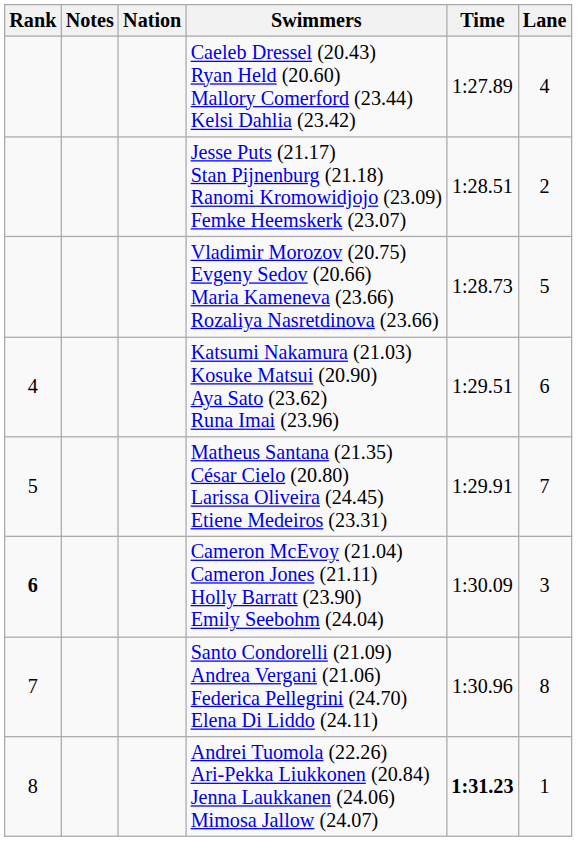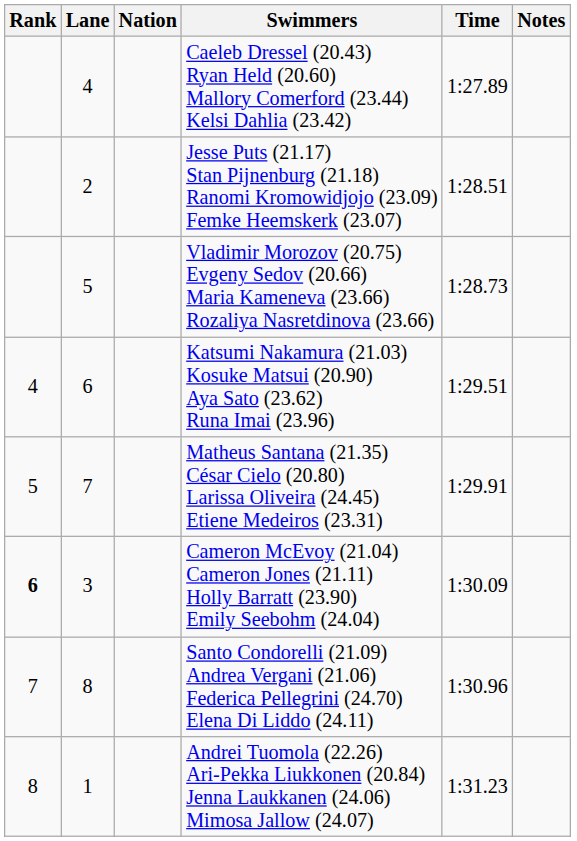columns swapped: Lane <-> Notes
row 9 | Time: bold -> normal
